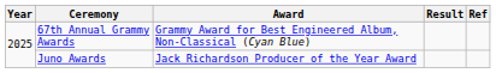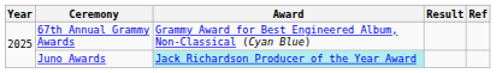Juno Awards | Award: no background -> paleturquoise background
